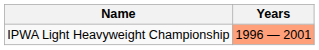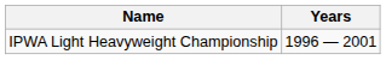IPWA Light Heavyweight Championship | Years: lightsalmon background -> no background
